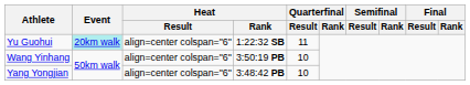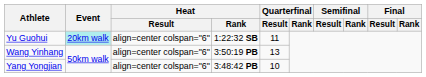Wang Yinhang | Quarterfinal / Result: 10 -> 13
